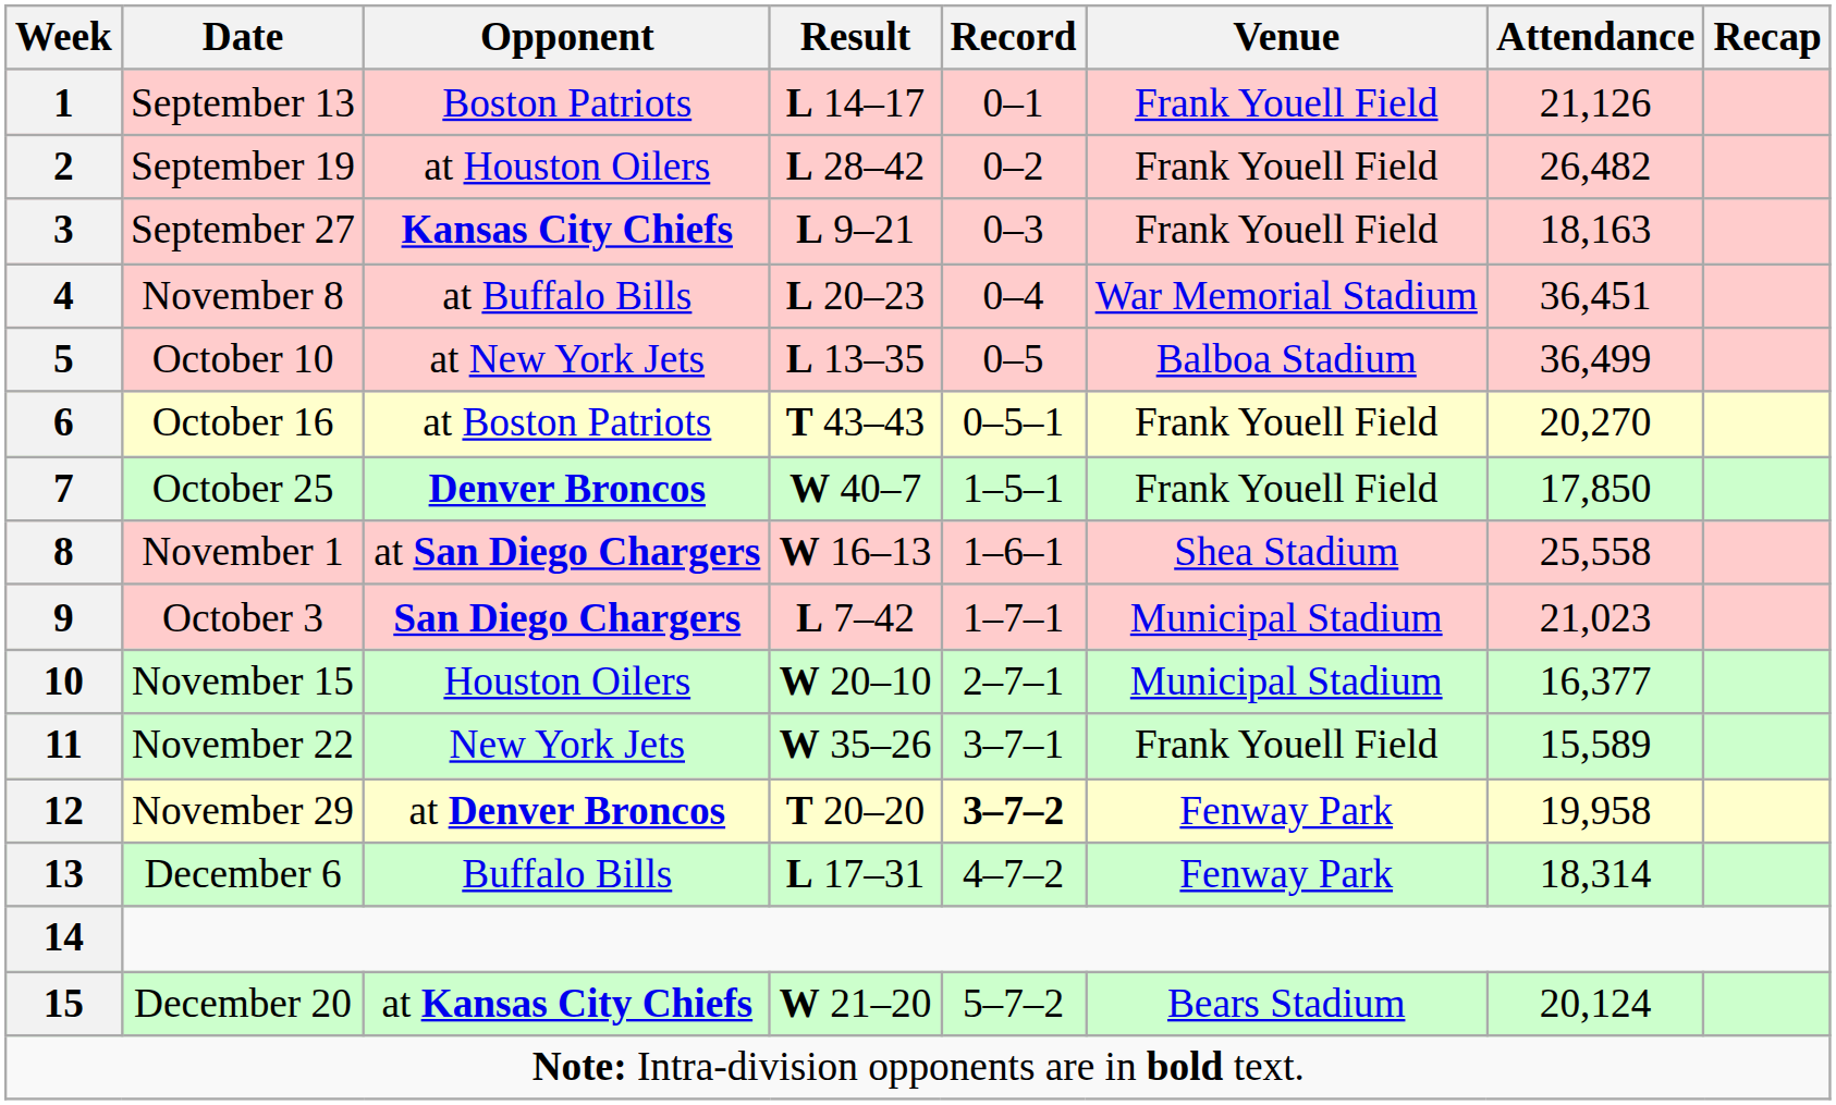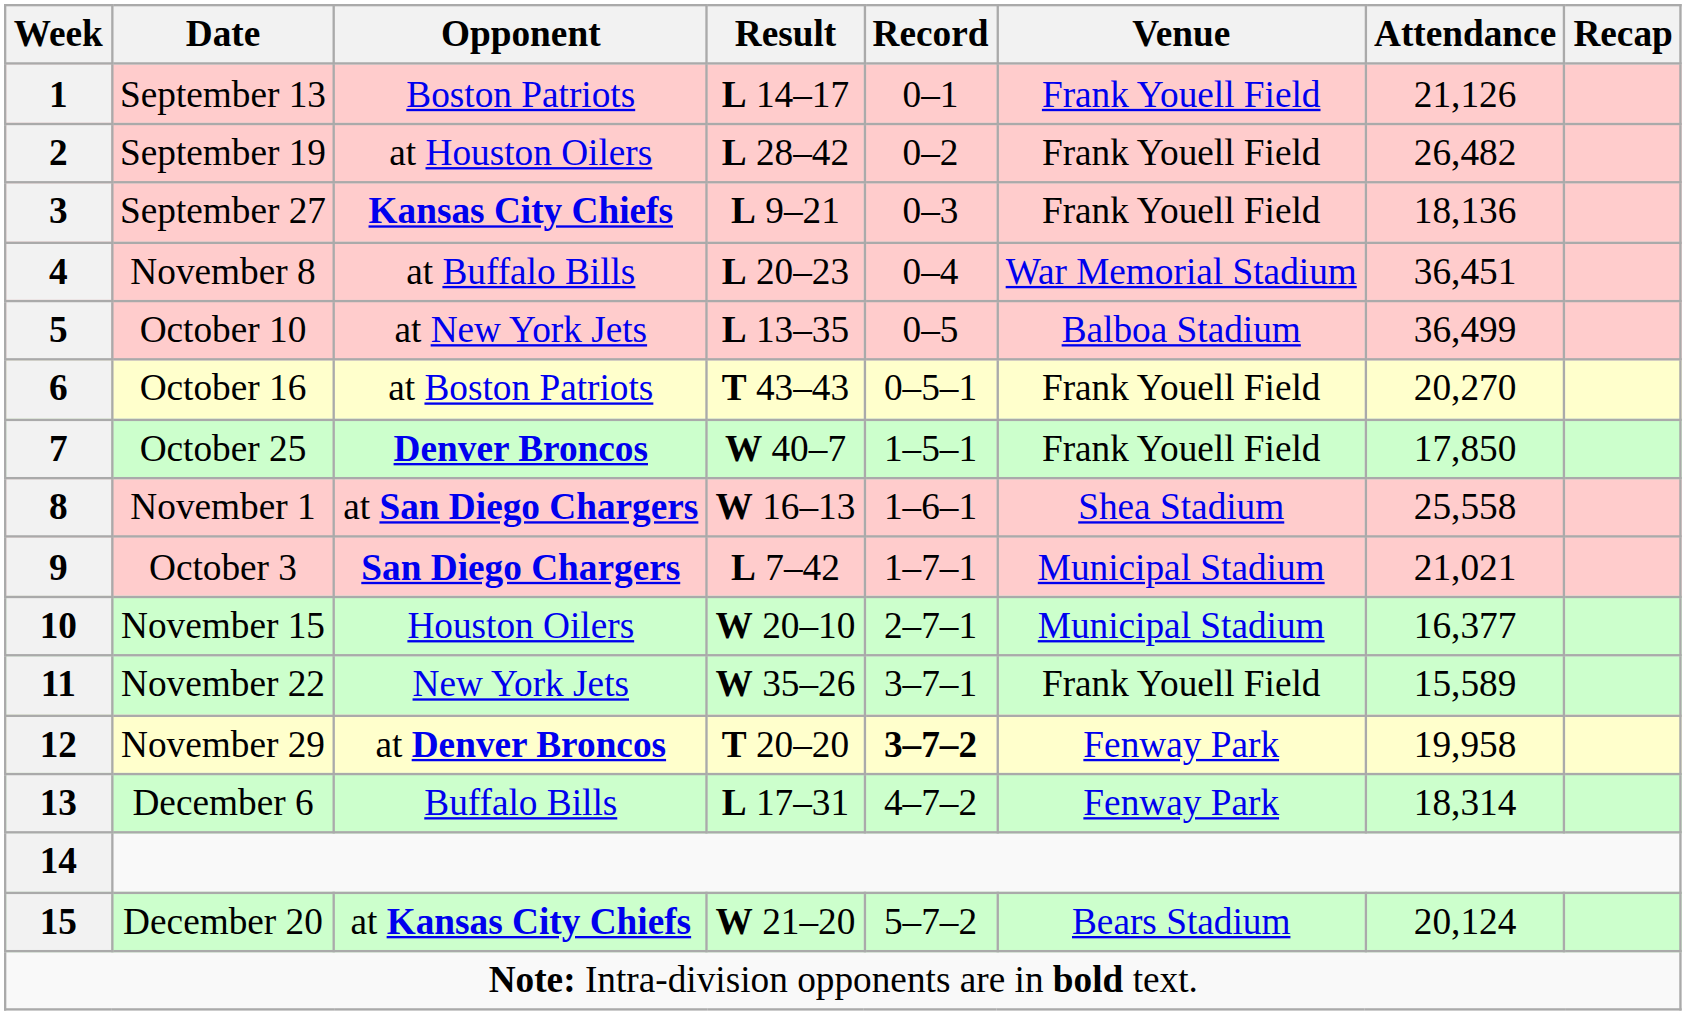3 | Attendance: 18,163 -> 18,136
9 | Attendance: 21,023 -> 21,021
